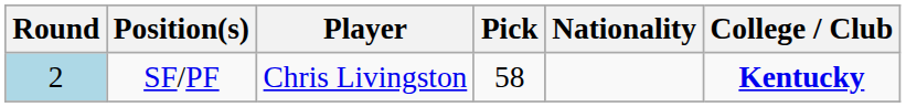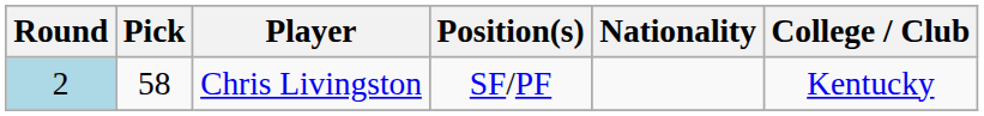columns swapped: Pick <-> Position(s)
Chris Livingston | College / Club: bold -> normal
